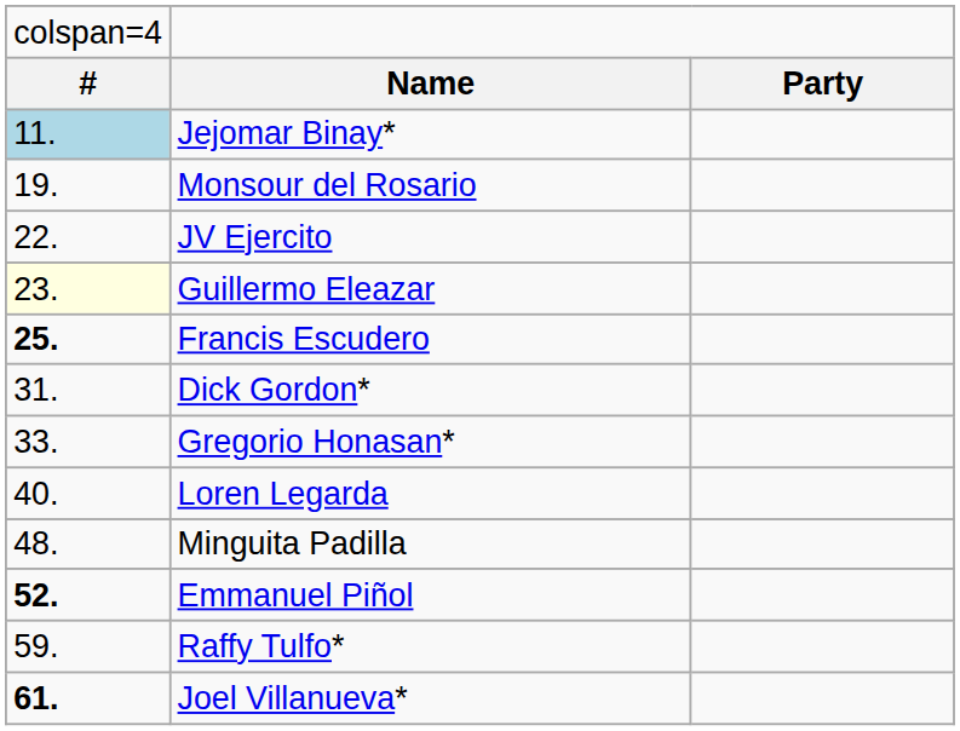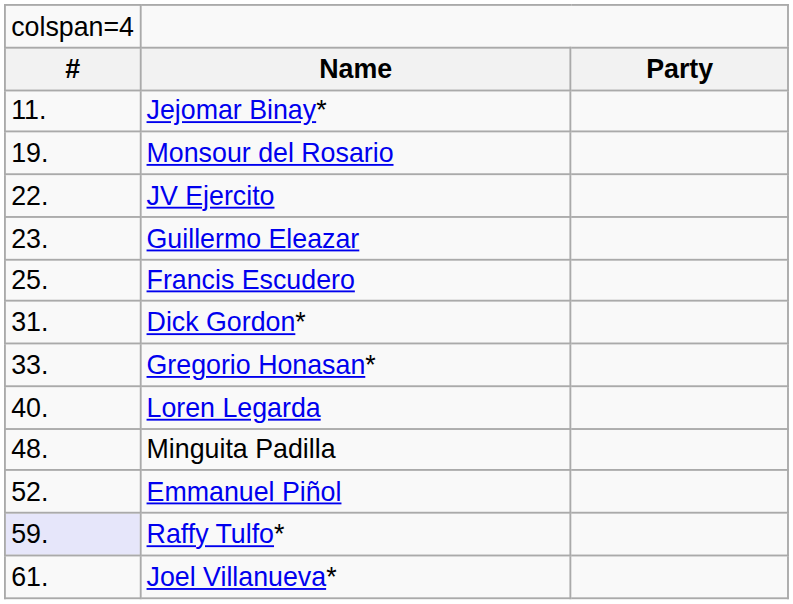Jejomar Binay* | column 1: lightblue background -> no background
Guillermo Eleazar | column 1: lightyellow background -> no background
Francis Escudero | column 1: bold -> normal
Emmanuel Piñol | column 1: bold -> normal
Raffy Tulfo* | column 1: no background -> lavender background
Joel Villanueva* | column 1: bold -> normal
